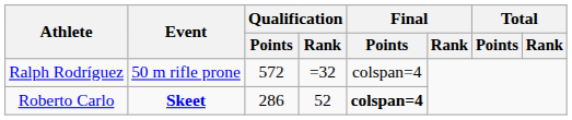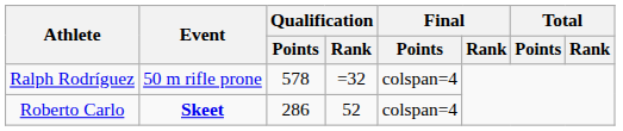Ralph Rodríguez | Qualification / Points: 572 -> 578
Roberto Carlo | Final / Points: bold -> normal
